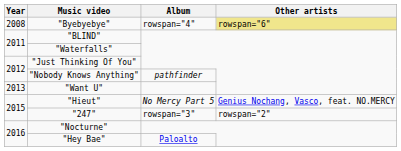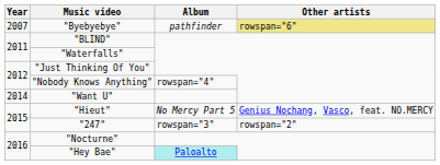"Byebyebye" | Year: 2008 -> 2007
"Byebyebye" | Album: rowspan="4" -> pathfinder
"Nobody Knows Anything" | Album: pathfinder -> rowspan="4"
"Want U" | Year: 2013 -> 2014
"Hey Bae" | Album: no background -> paleturquoise background
